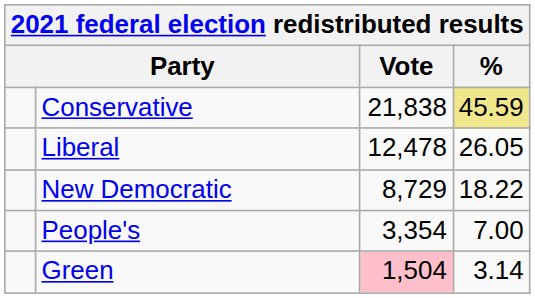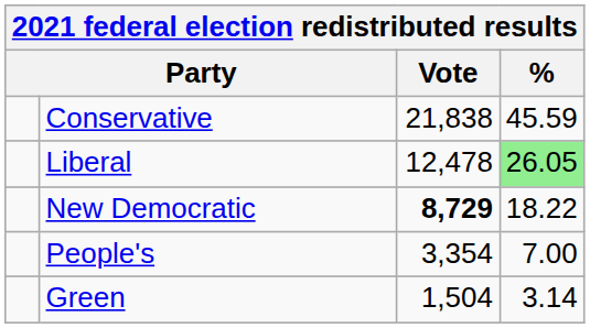Conservative | %: khaki background -> no background
Liberal | %: no background -> lightgreen background
New Democratic | Vote: normal -> bold
Green | Vote: pink background -> no background
